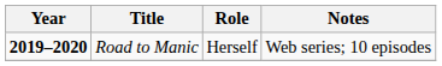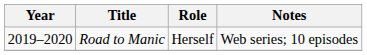Road to Manic | Year: bold -> normal
